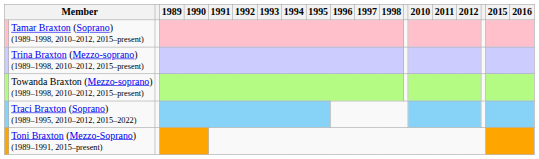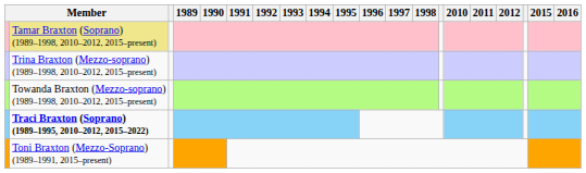Tamar Braxton (Soprano) (1989–1998, 2010–2012, 2015–present) | column 2: no background -> khaki background
Traci Braxton (Soprano) (1989–1995, 2010–2012, 2015–2022) | column 2: normal -> bold
